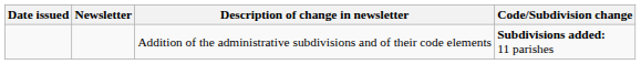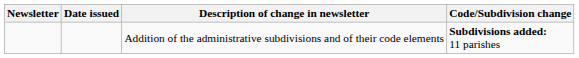columns swapped: Newsletter <-> Date issued
